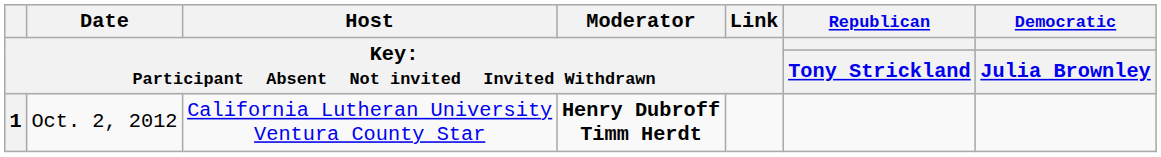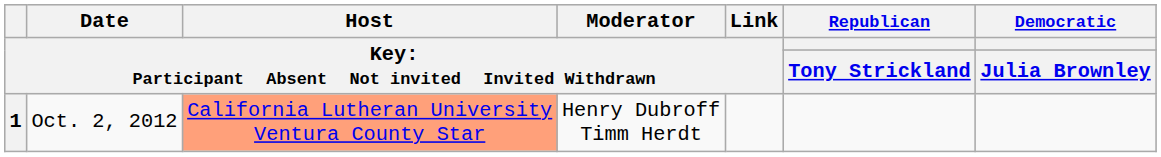1 | column 3: no background -> lightsalmon background
1 | column 4: bold -> normal
